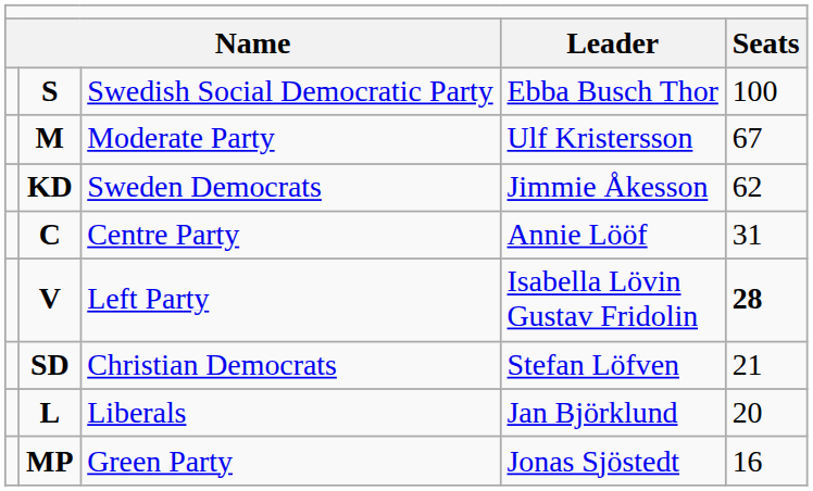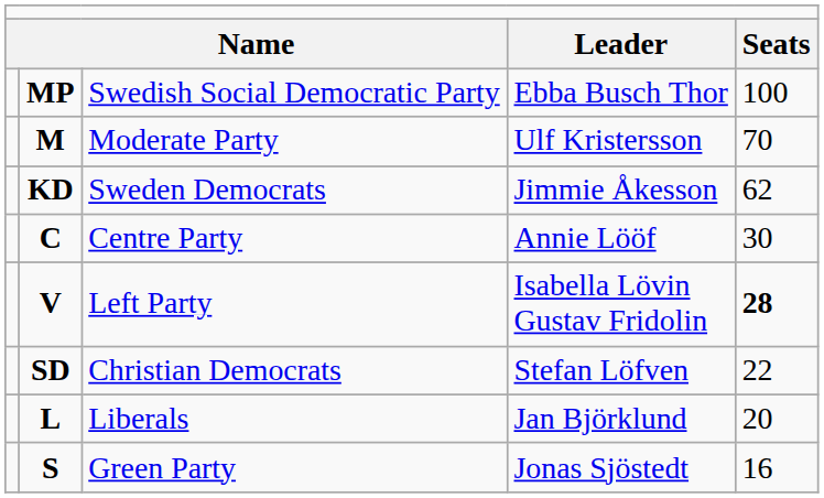Swedish Social Democratic Party | column 2: S -> MP
Moderate Party | column 5: 67 -> 70
Centre Party | column 5: 31 -> 30
Christian Democrats | column 5: 21 -> 22
Green Party | column 2: MP -> S
